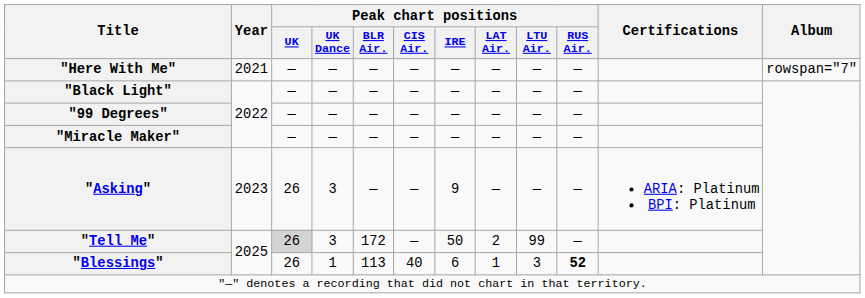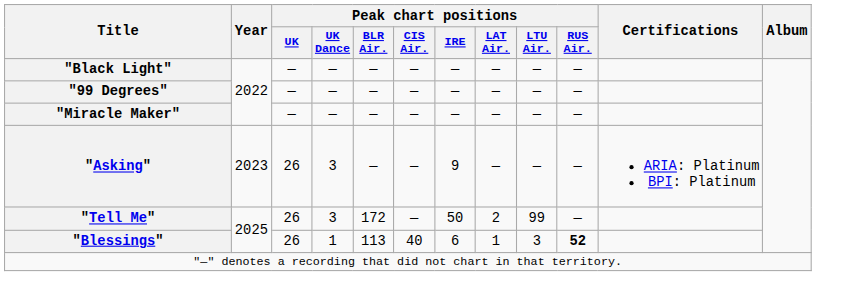- row: "Here With Me" | 2021 | — | — | — | — | — | — | — | — | rowspan="7"
"Tell Me" | Peak chart positions / UK: lightgrey background -> no background
